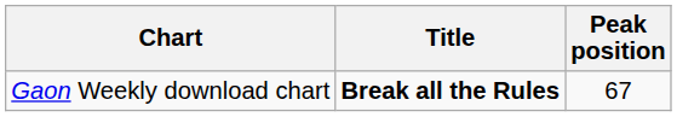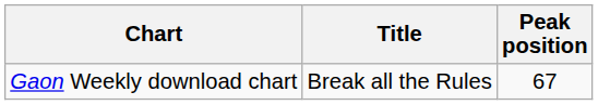row 2 | Title: bold -> normal
